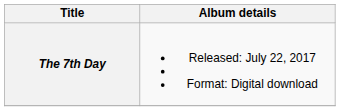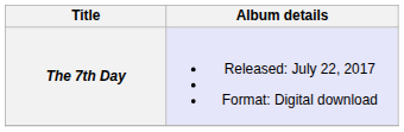The 7th Day | Album details: no background -> lavender background
